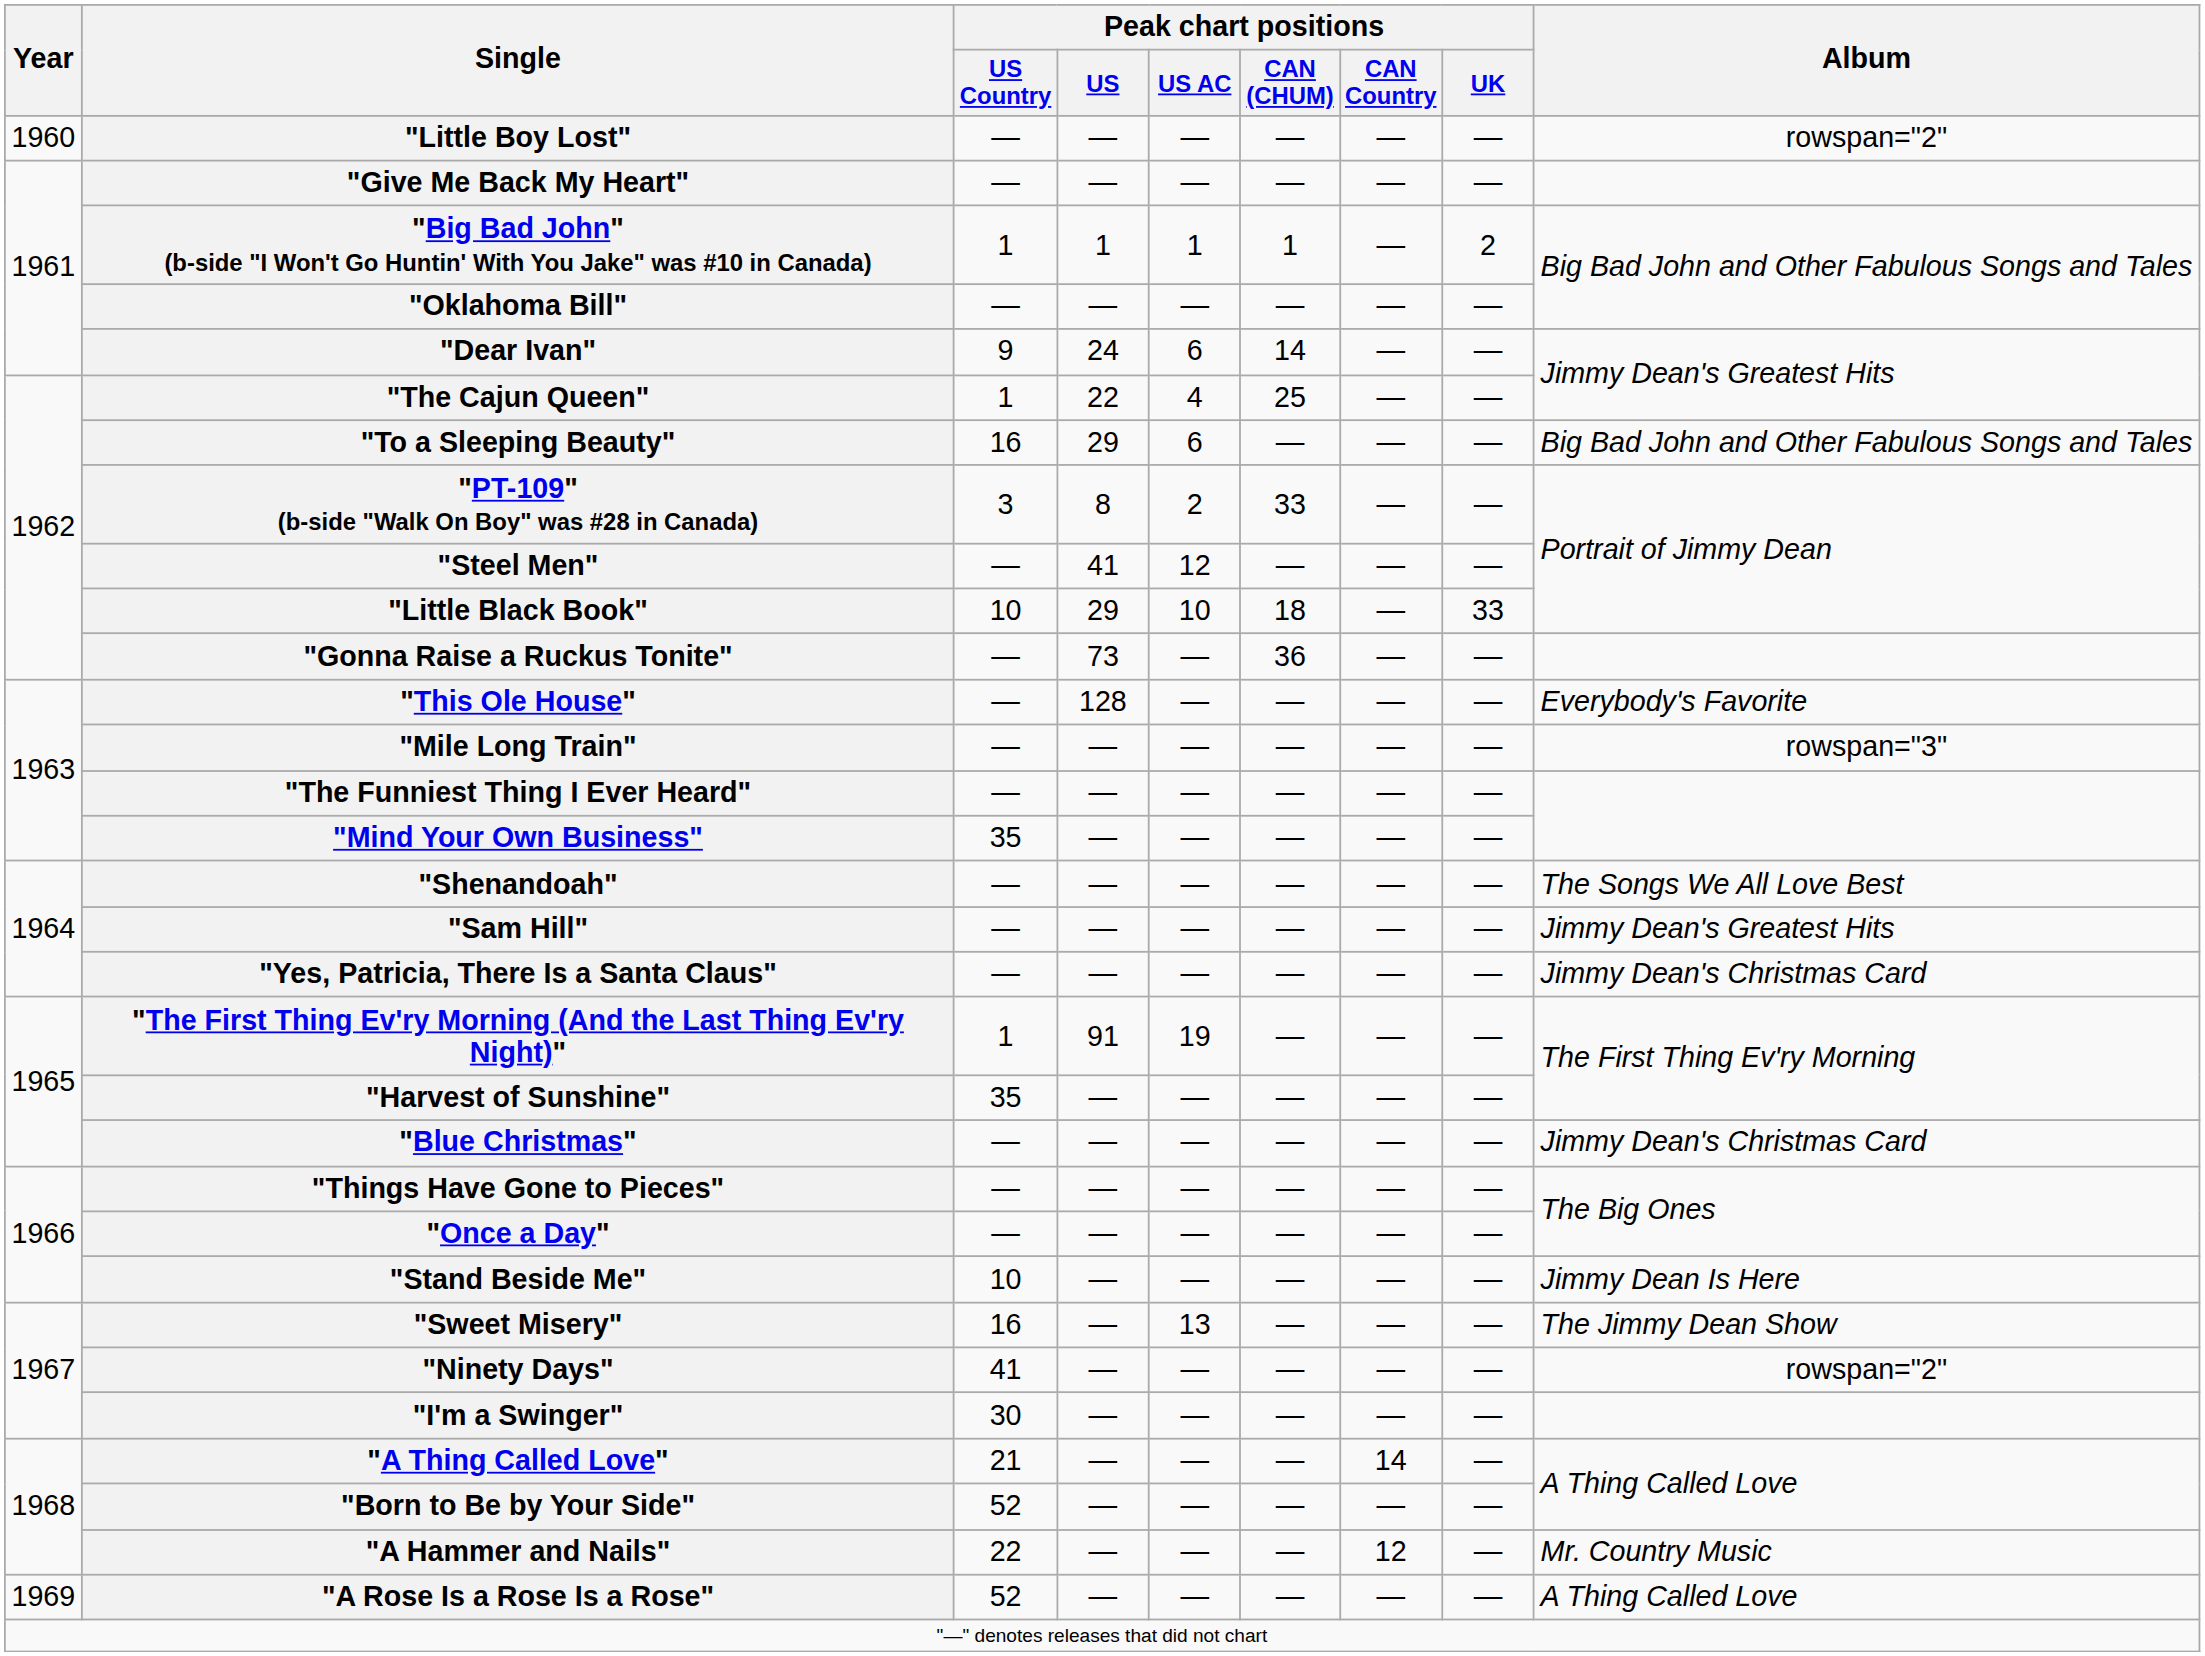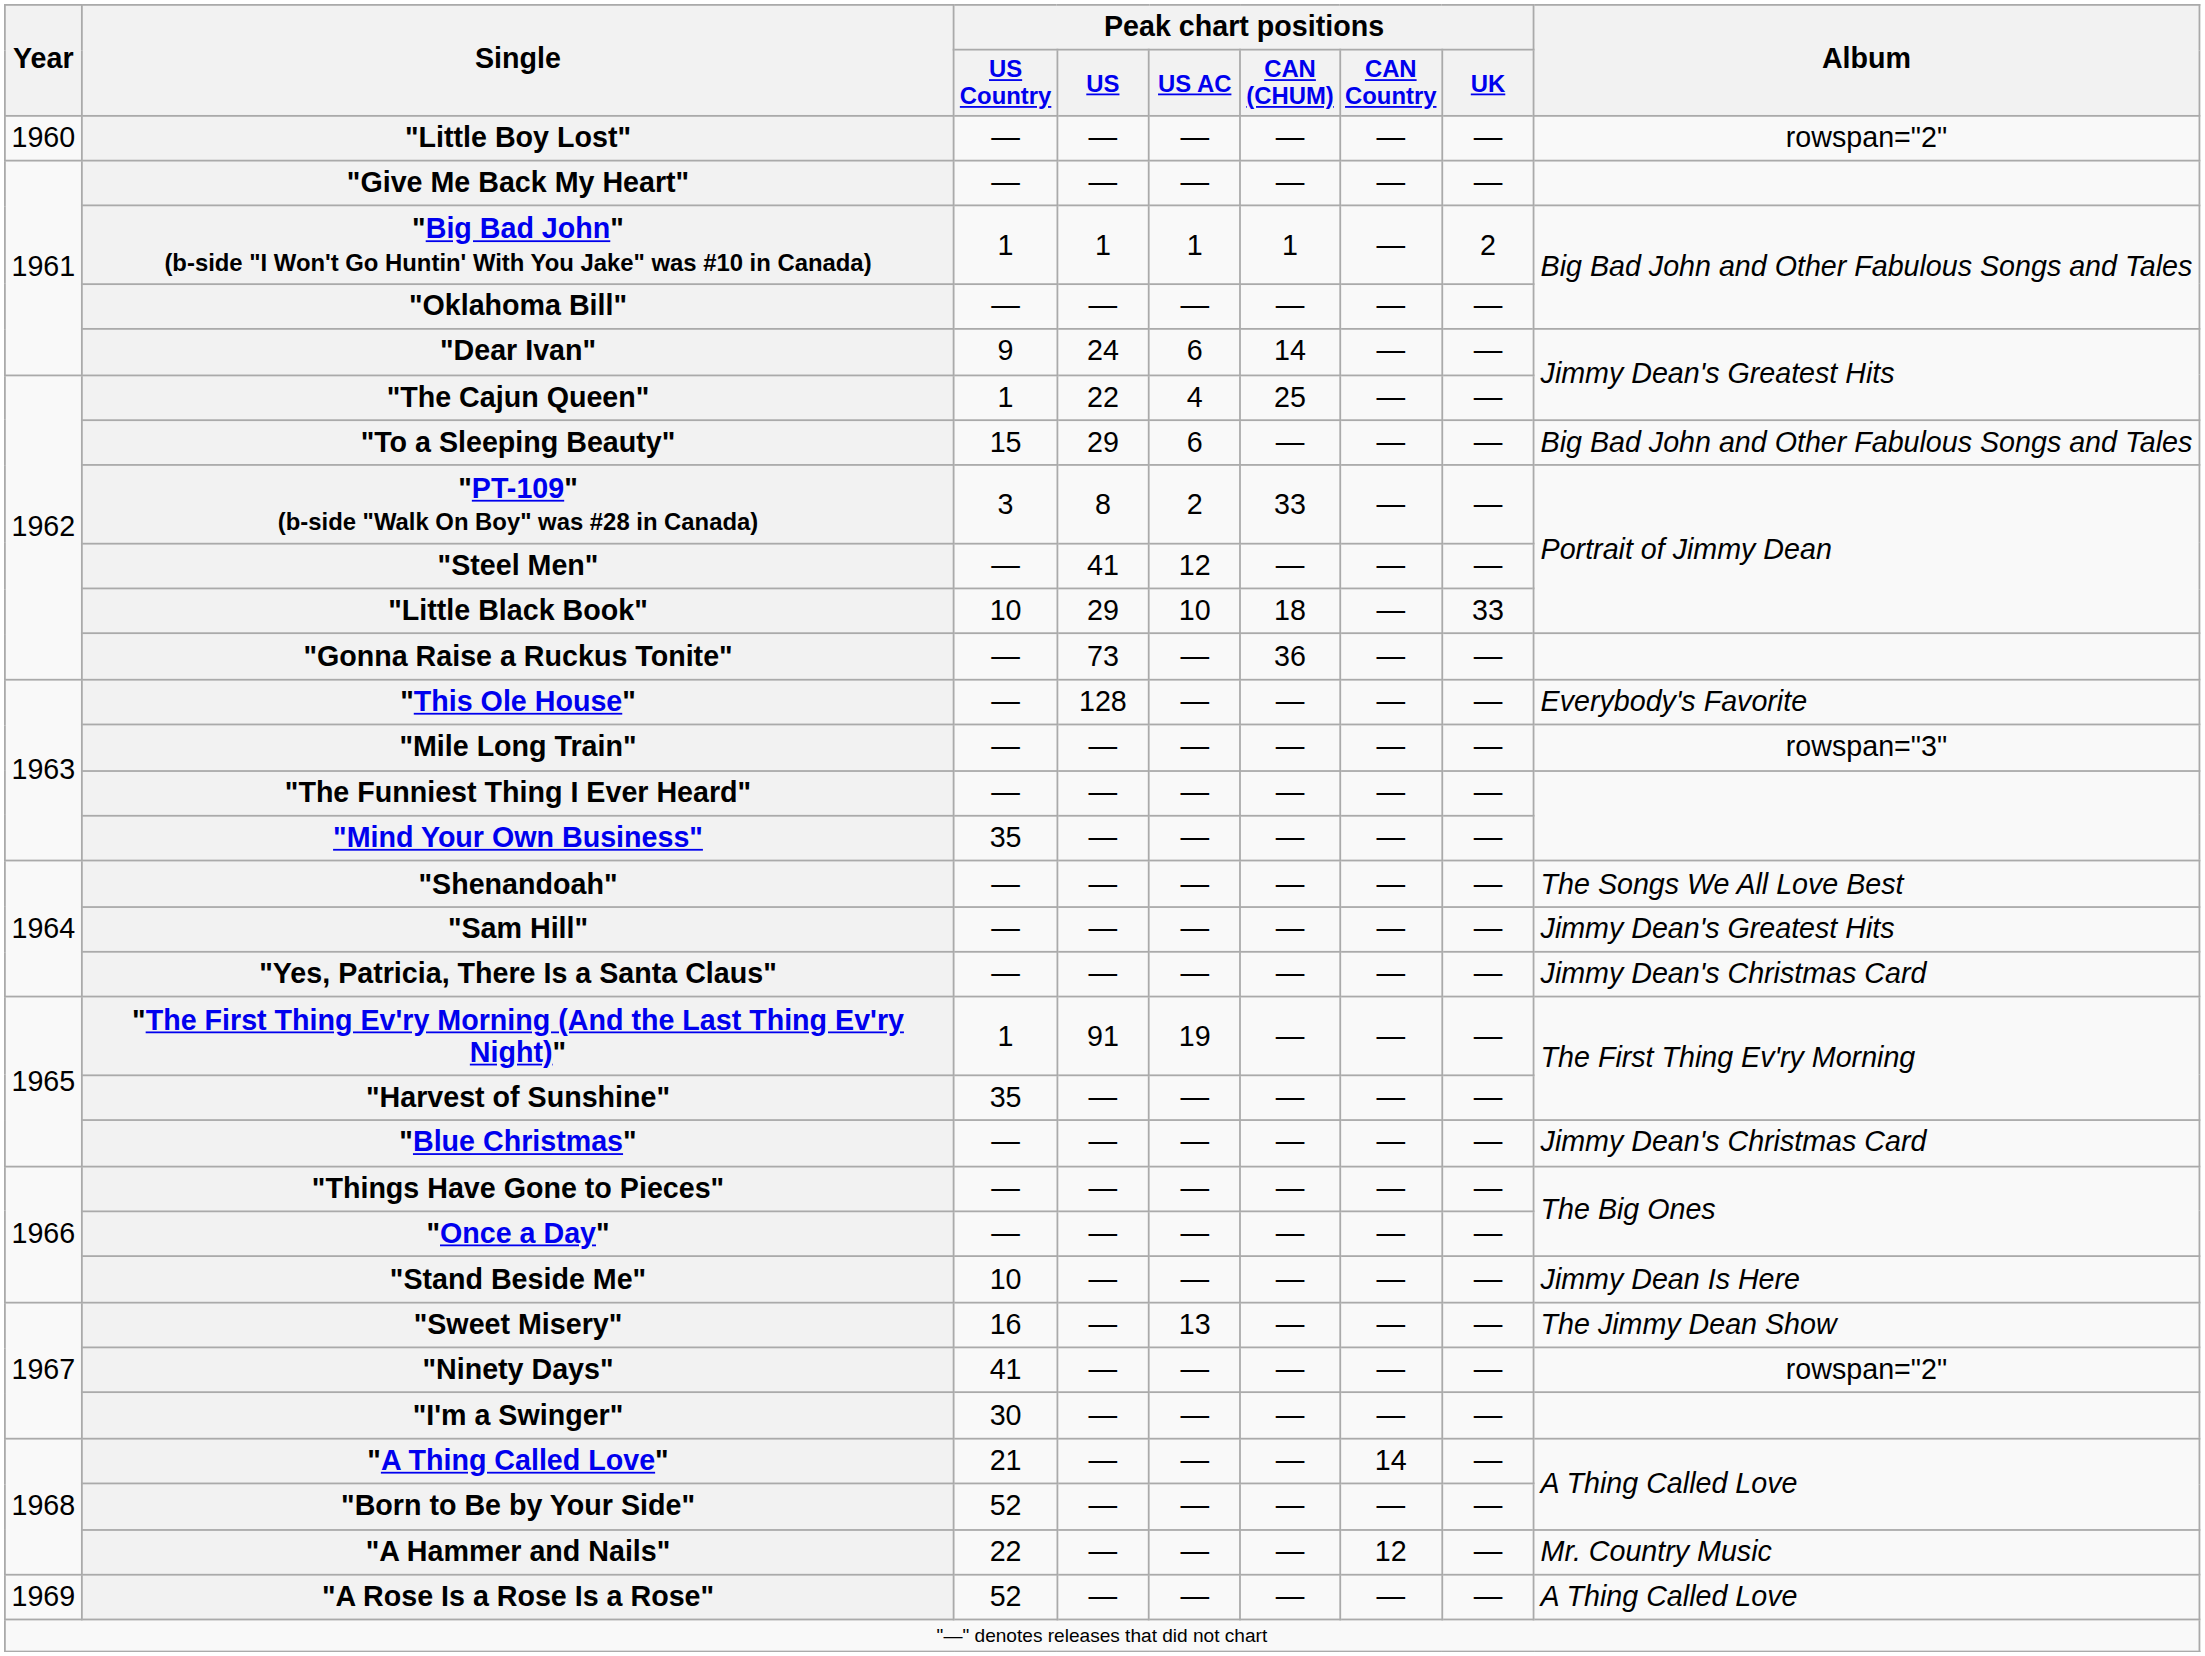"To a Sleeping Beauty" | Peak chart positions / US Country: 16 -> 15
